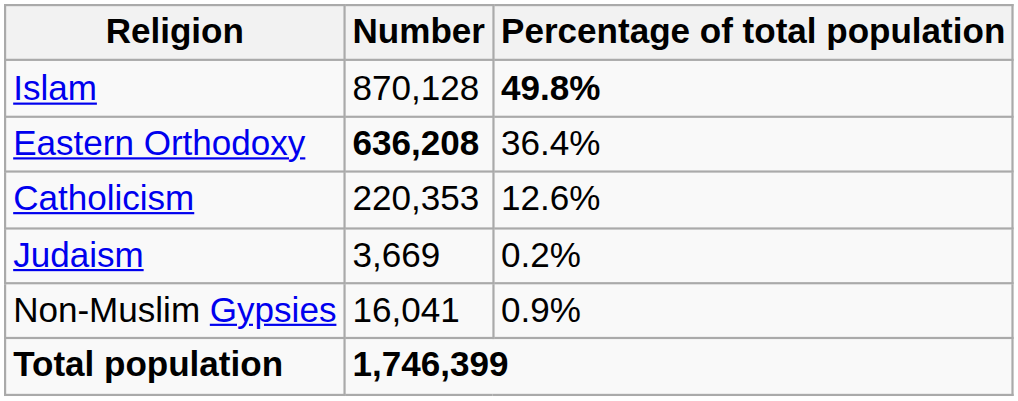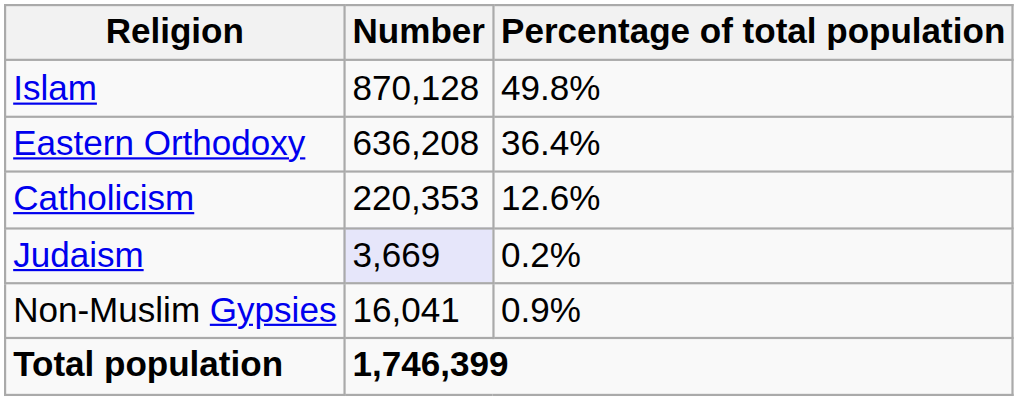Islam | Percentage of total population: bold -> normal
Eastern Orthodoxy | Number: bold -> normal
Judaism | Number: no background -> lavender background
